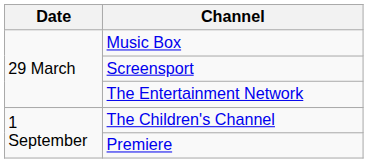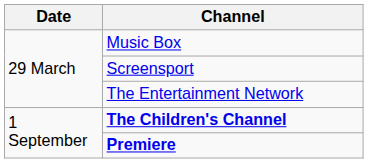The Children's Channel | Channel: normal -> bold
Premiere | Channel: normal -> bold
